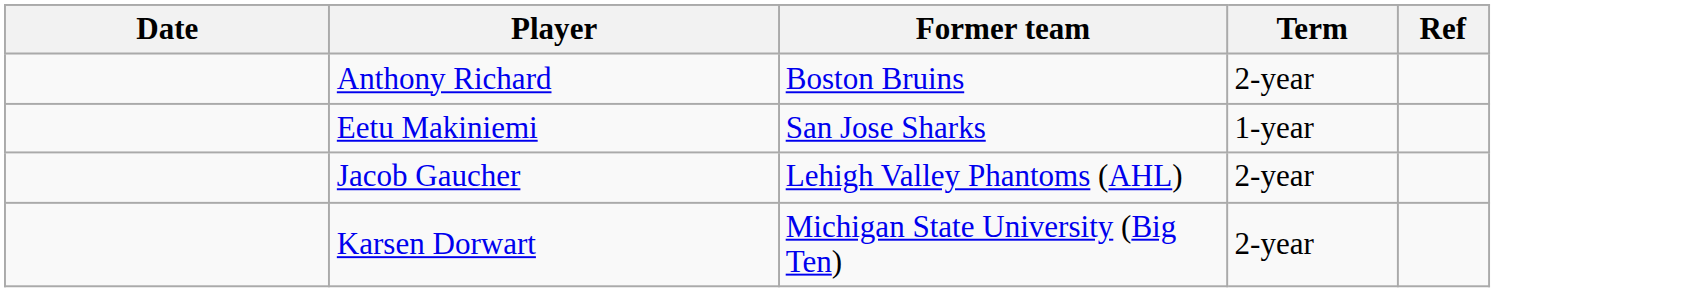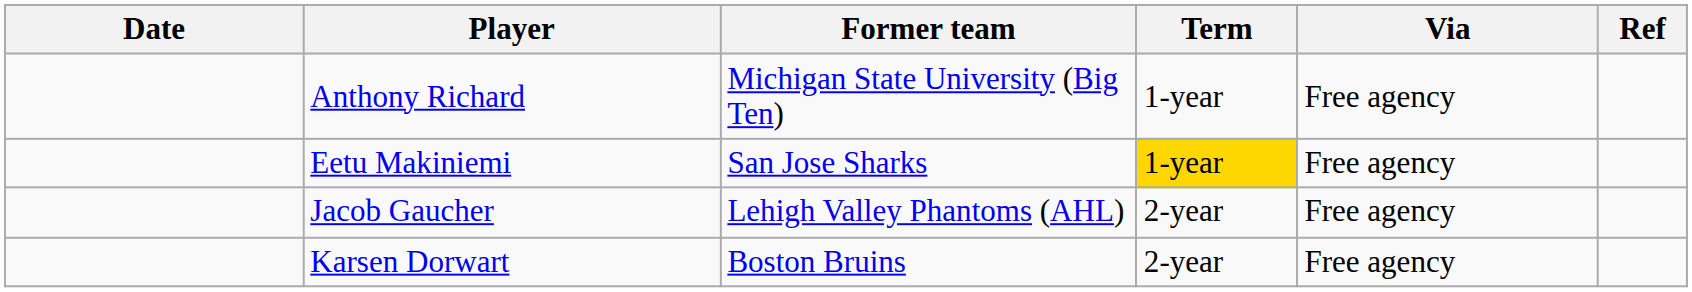+ column: Via | Free agency | Free agency | Free agency | Free agency
Anthony Richard | Former team: Boston Bruins -> Michigan State University (Big Ten)
Anthony Richard | Term: 2-year -> 1-year
Eetu Makiniemi | Term: no background -> gold background
Karsen Dorwart | Former team: Michigan State University (Big Ten) -> Boston Bruins
